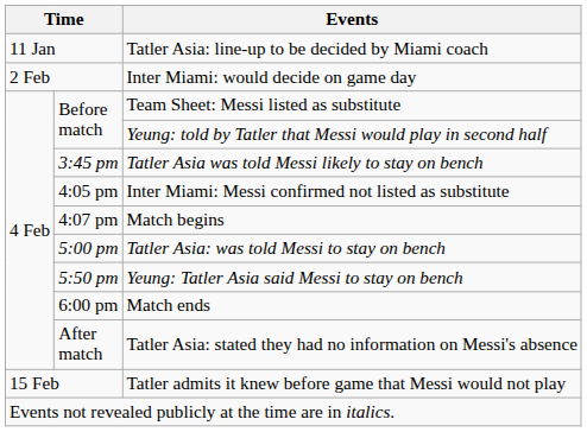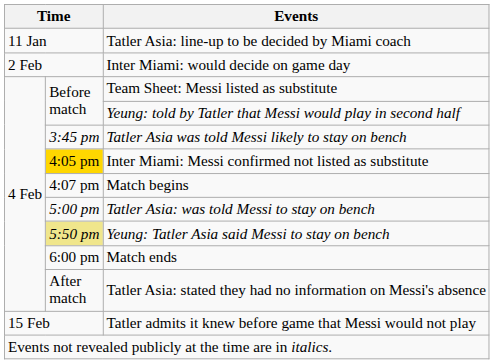Inter Miami: Messi confirmed not listed as substitute | column 2: no background -> gold background
Yeung: Tatler Asia said Messi to stay on bench | column 2: no background -> khaki background
